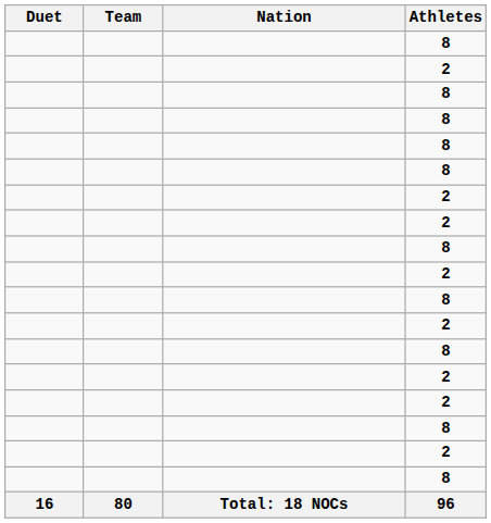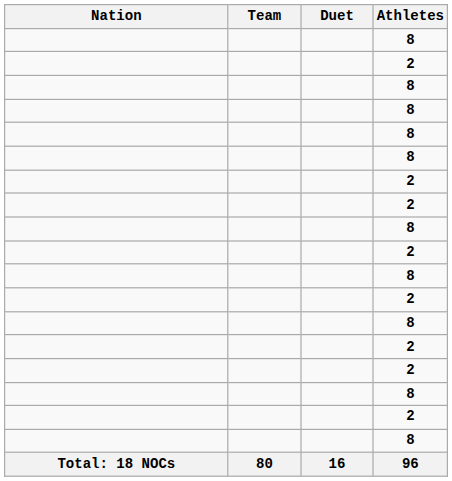columns swapped: Nation <-> Duet
